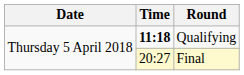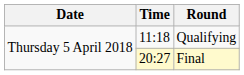Qualifying | Time: bold -> normal
